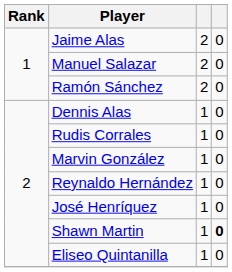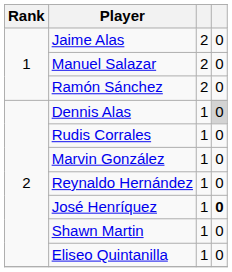Dennis Alas | column 4: no background -> lightgrey background
José Henríquez | column 4: normal -> bold
Shawn Martin | column 4: bold -> normal
